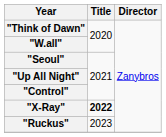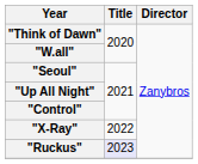"X-Ray" | Title: bold -> normal
"Ruckus" | Title: no background -> lavender background
